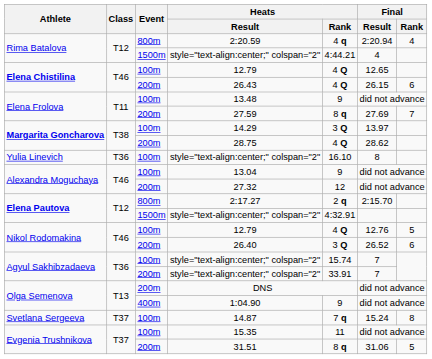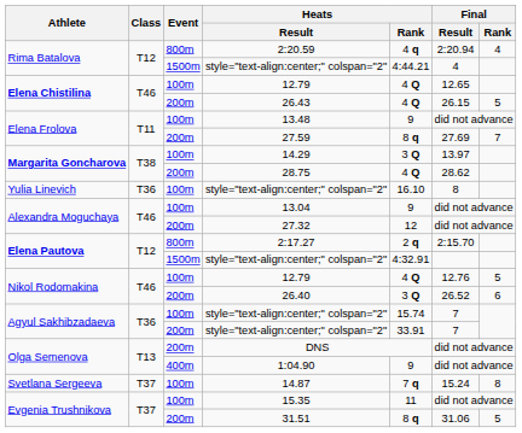26.43 | Final / Rank: 6 -> 5
